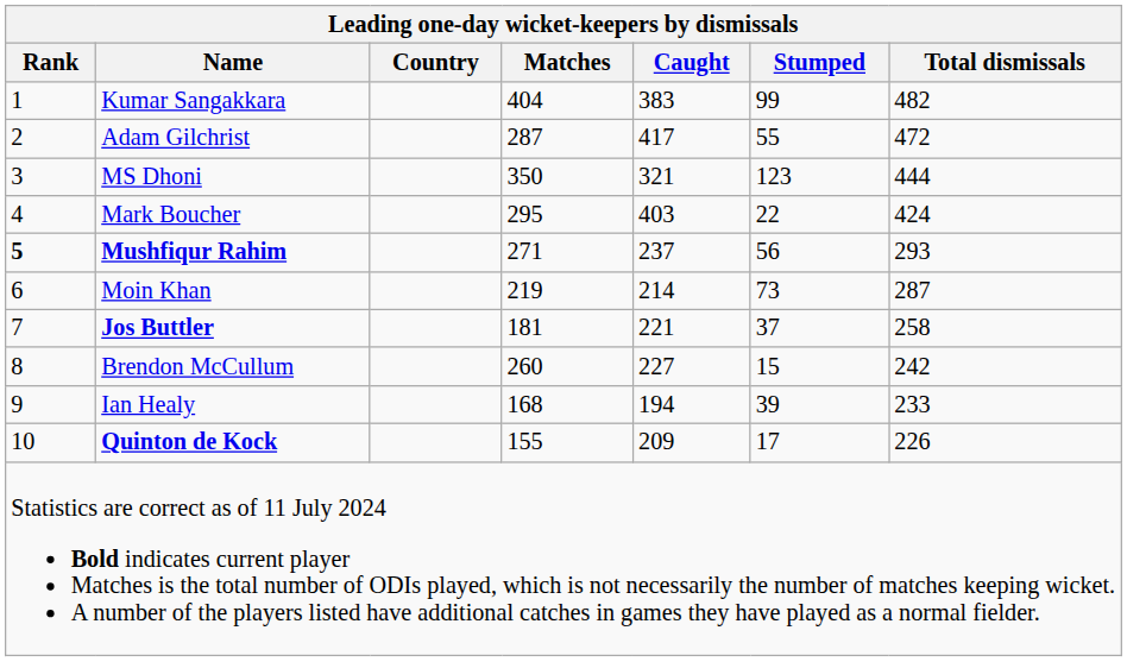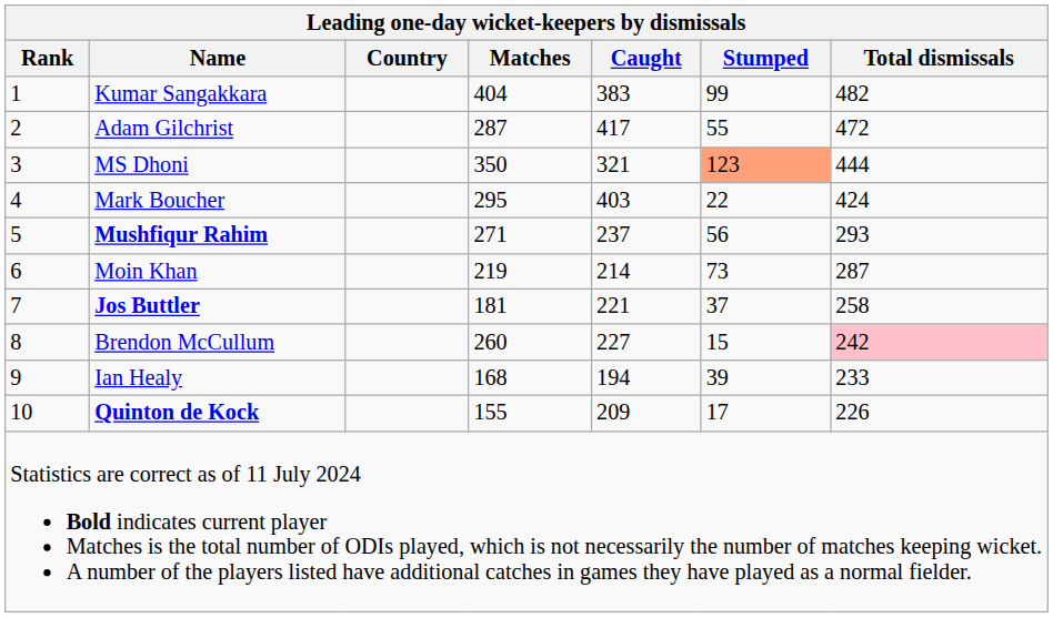MS Dhoni | Stumped: no background -> lightsalmon background
Mushfiqur Rahim | Rank: bold -> normal
Brendon McCullum | Total dismissals: no background -> pink background
